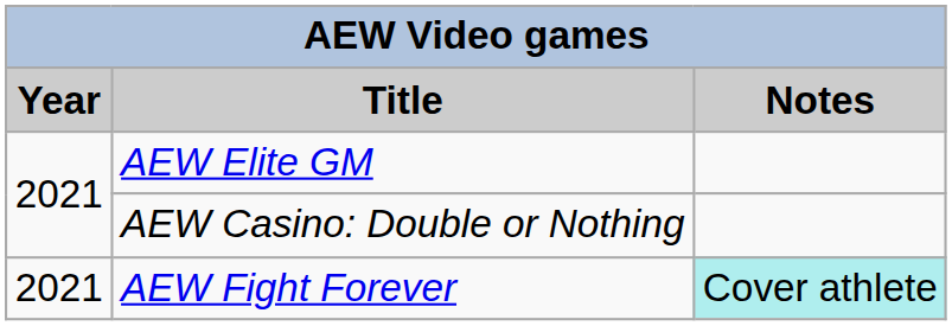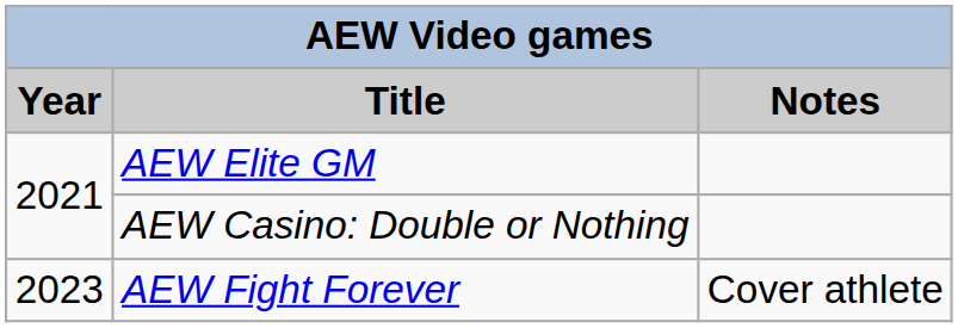AEW Fight Forever | Year: 2021 -> 2023
AEW Fight Forever | Notes: paleturquoise background -> no background
